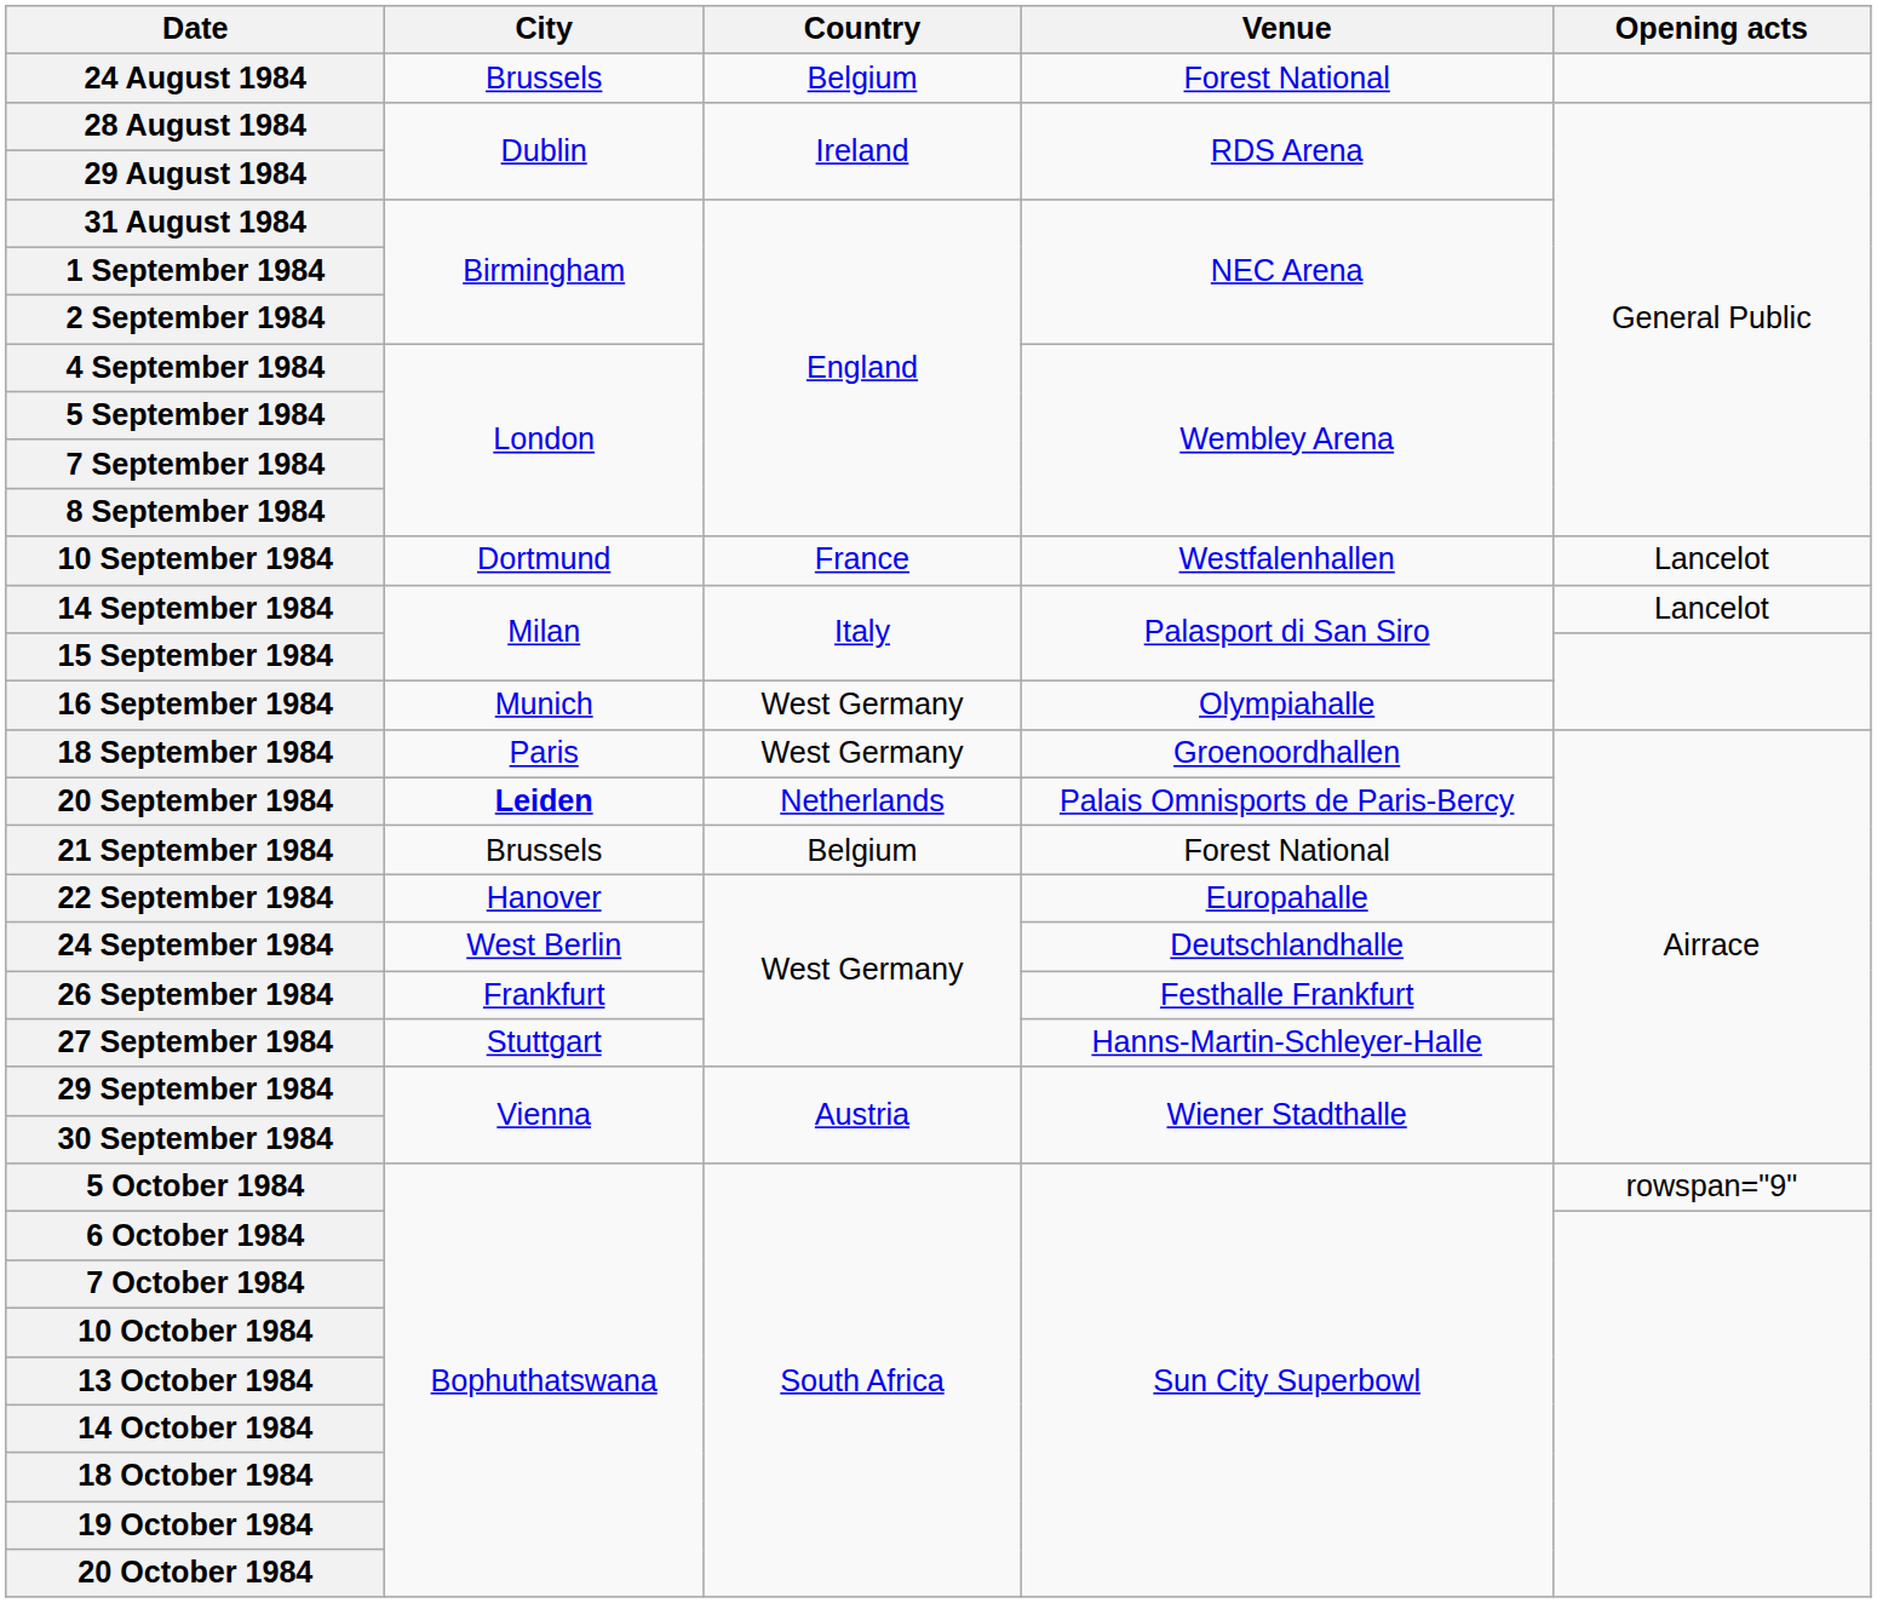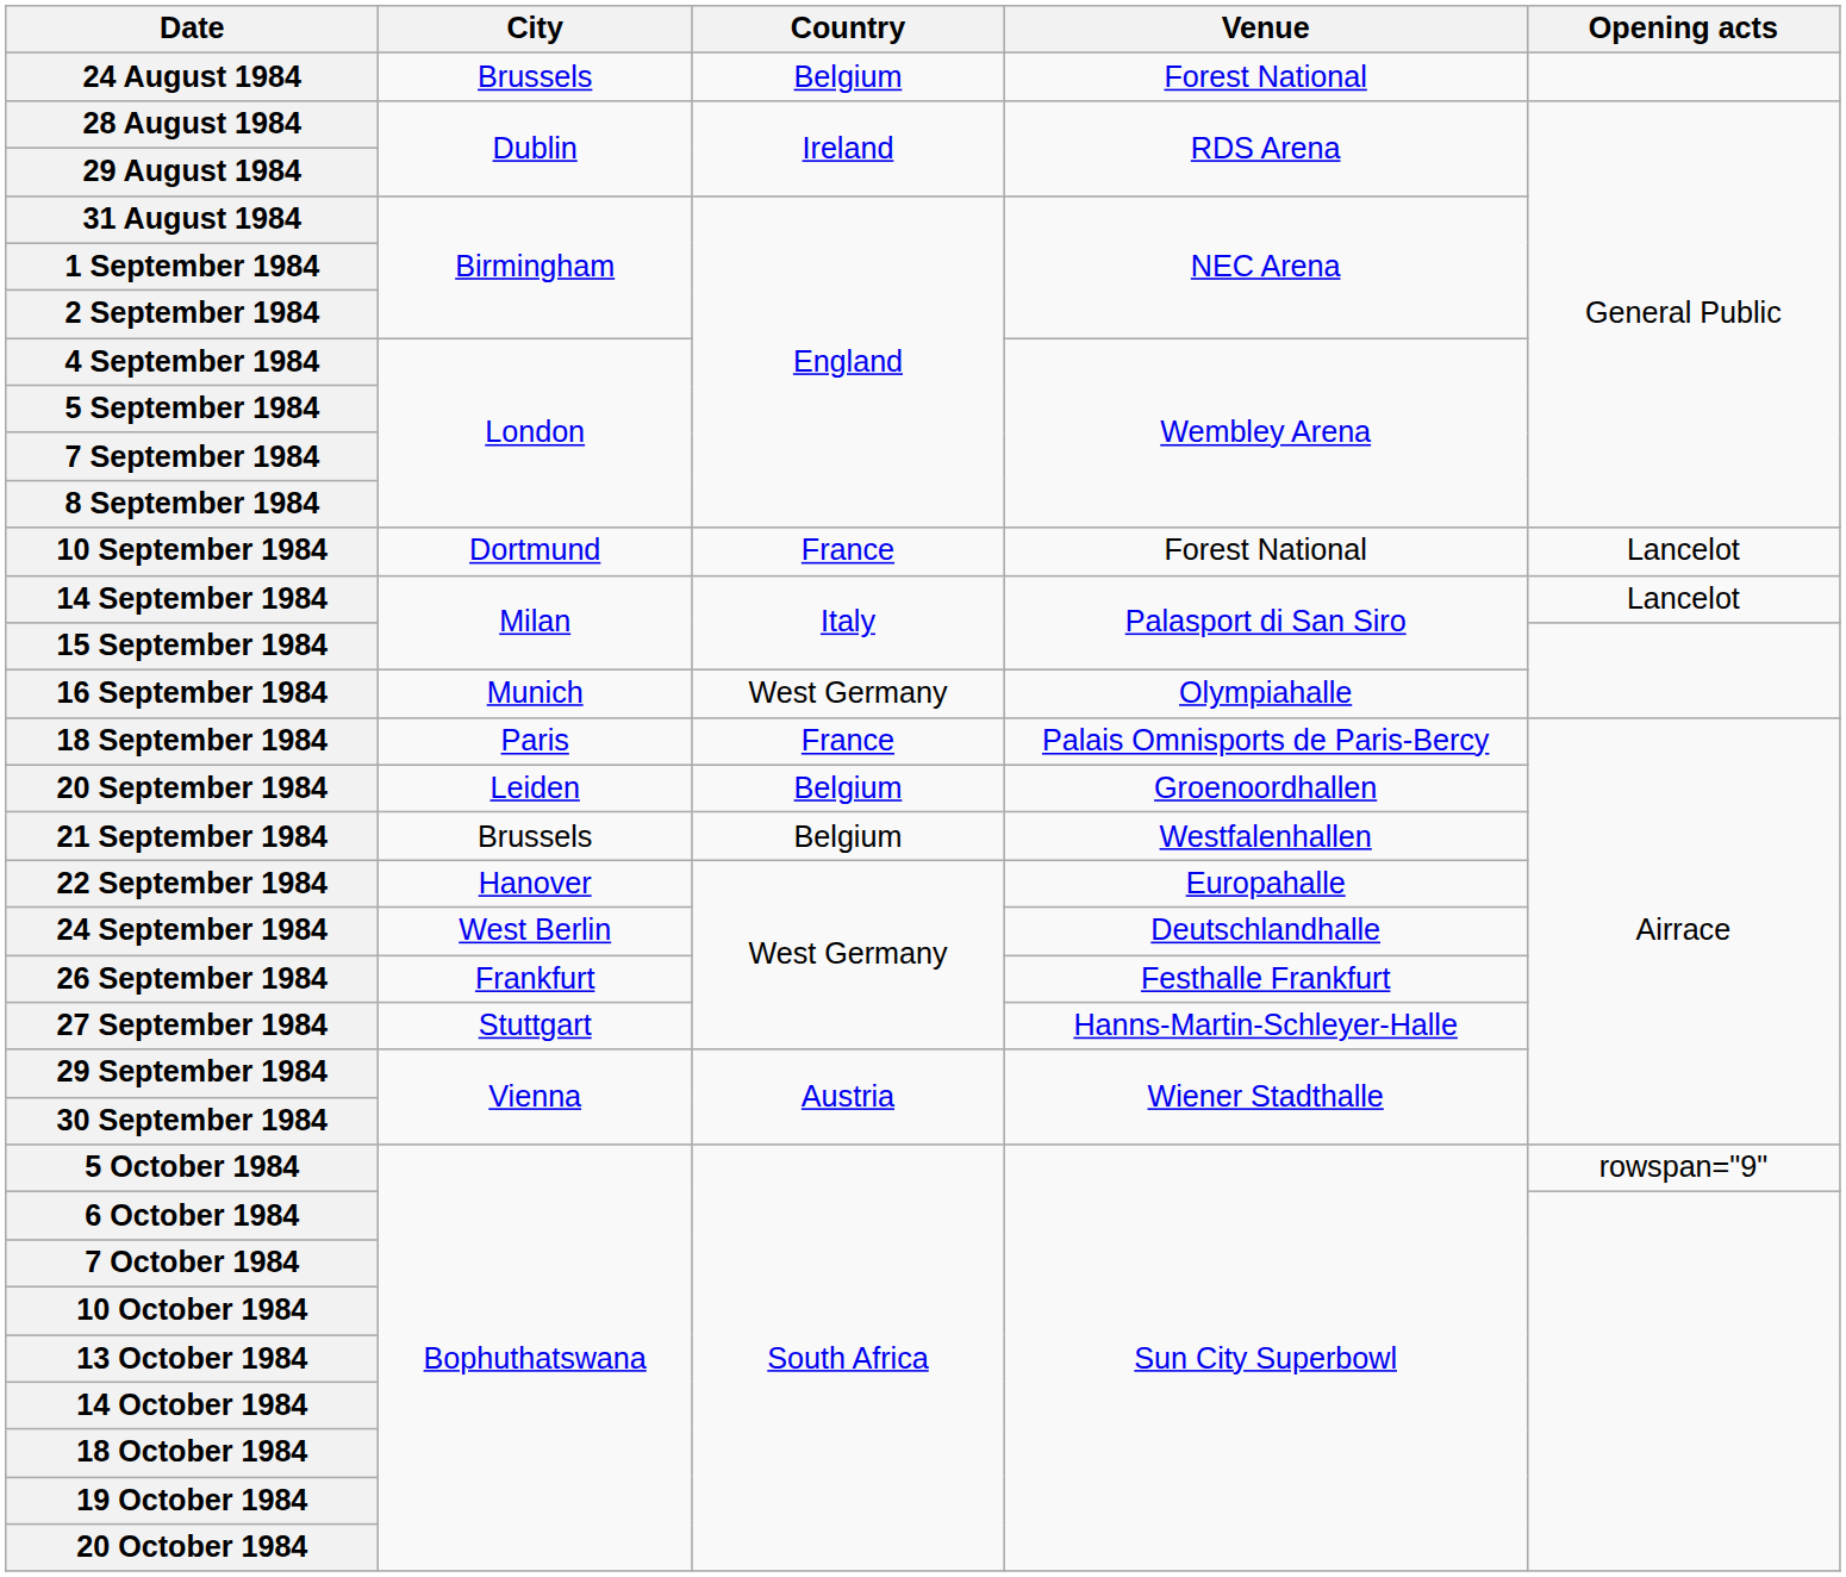10 September 1984 | Venue: Westfalenhallen -> Forest National
18 September 1984 | Country: West Germany -> France
18 September 1984 | Venue: Groenoordhallen -> Palais Omnisports de Paris-Bercy
20 September 1984 | City: bold -> normal
20 September 1984 | Country: Netherlands -> Belgium
20 September 1984 | Venue: Palais Omnisports de Paris-Bercy -> Groenoordhallen
21 September 1984 | Venue: Forest National -> Westfalenhallen
